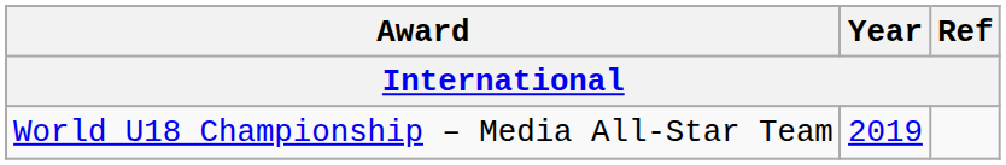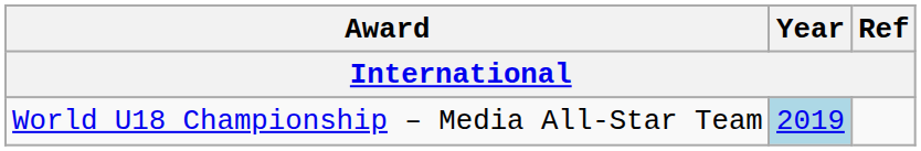row 3 | Year: no background -> lightblue background
